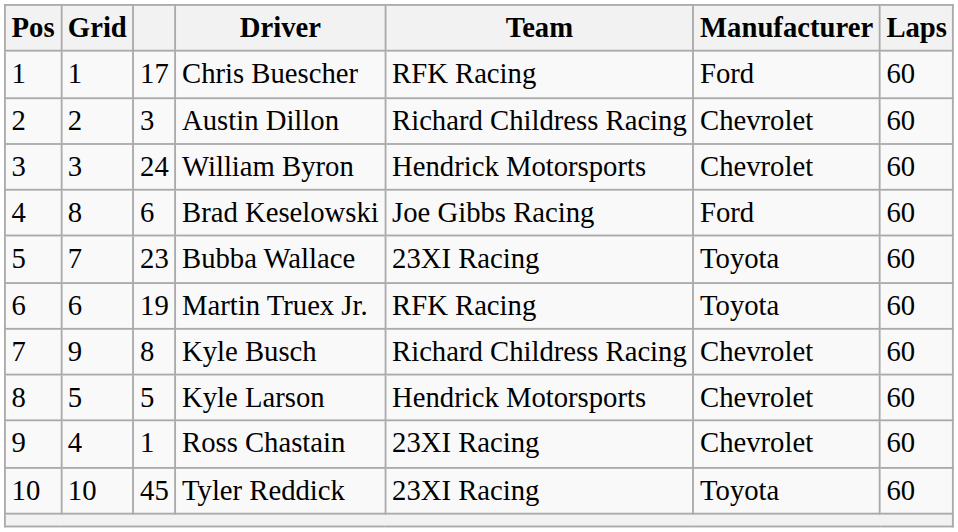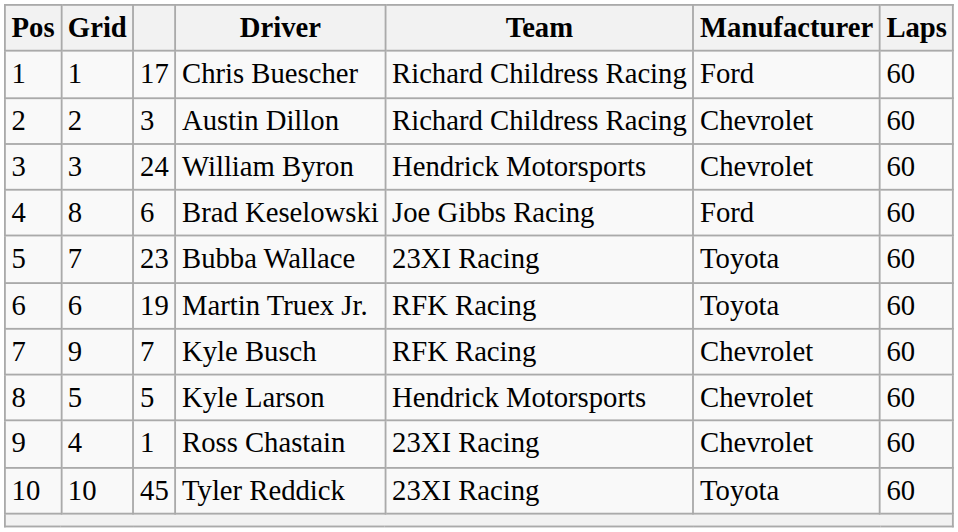Chris Buescher | Team: RFK Racing -> Richard Childress Racing
Kyle Busch | column 3: 8 -> 7
Kyle Busch | Team: Richard Childress Racing -> RFK Racing
